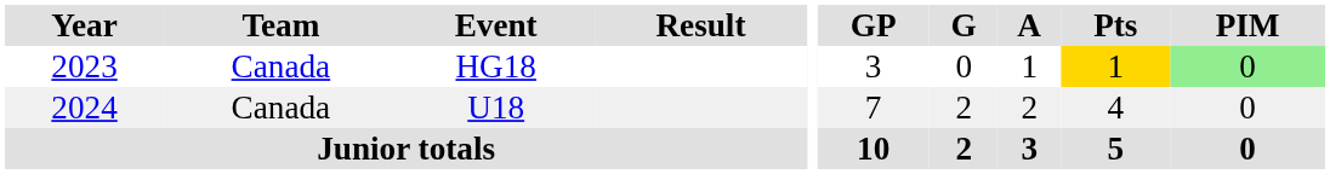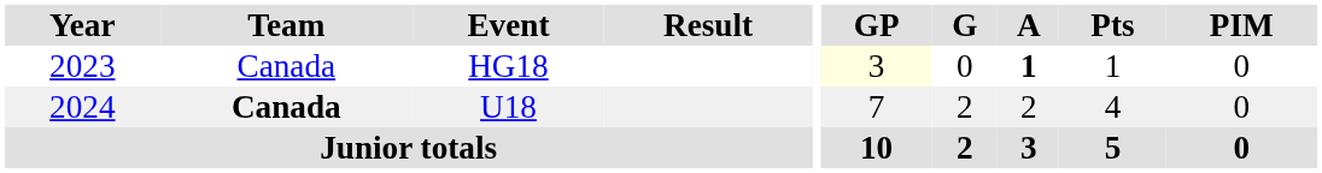HG18 | GP: no background -> lightyellow background
HG18 | A: normal -> bold
HG18 | Pts: gold background -> no background
HG18 | PIM: lightgreen background -> no background
U18 | Team: normal -> bold
